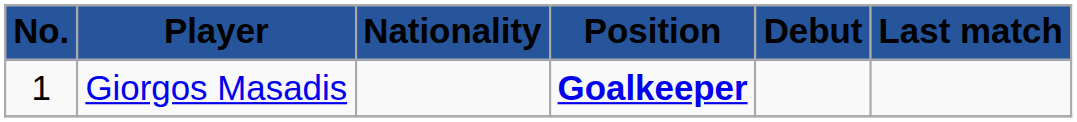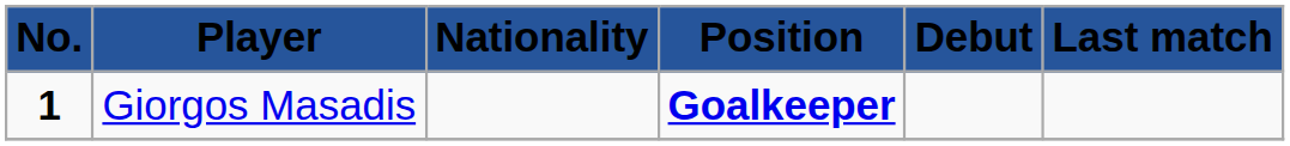Giorgos Masadis | No.: normal -> bold
